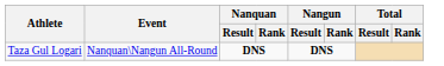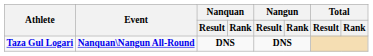row 3 | Athlete: normal -> bold
row 3 | Event: normal -> bold
